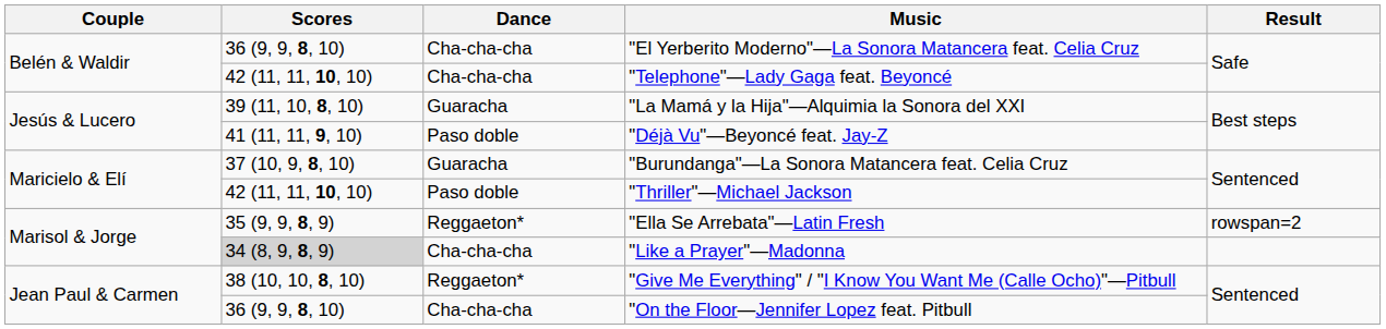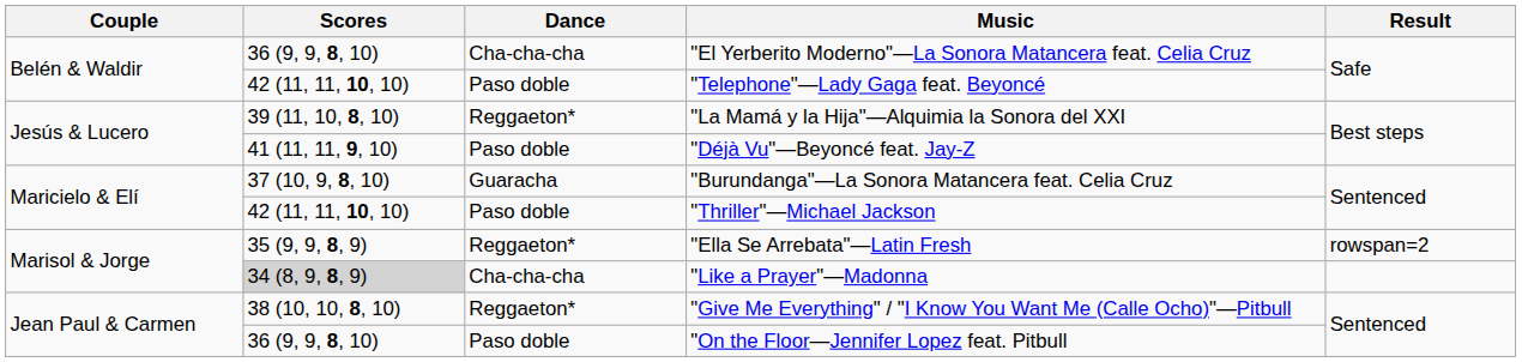"Telephone"—Lady Gaga feat. Beyoncé | Dance: Cha-cha-cha -> Paso doble
"La Mamá y la Hija"—Alquimia la Sonora del XXI | Dance: Guaracha -> Reggaeton*
"On the Floor—Jennifer Lopez feat. Pitbull | Dance: Cha-cha-cha -> Paso doble
